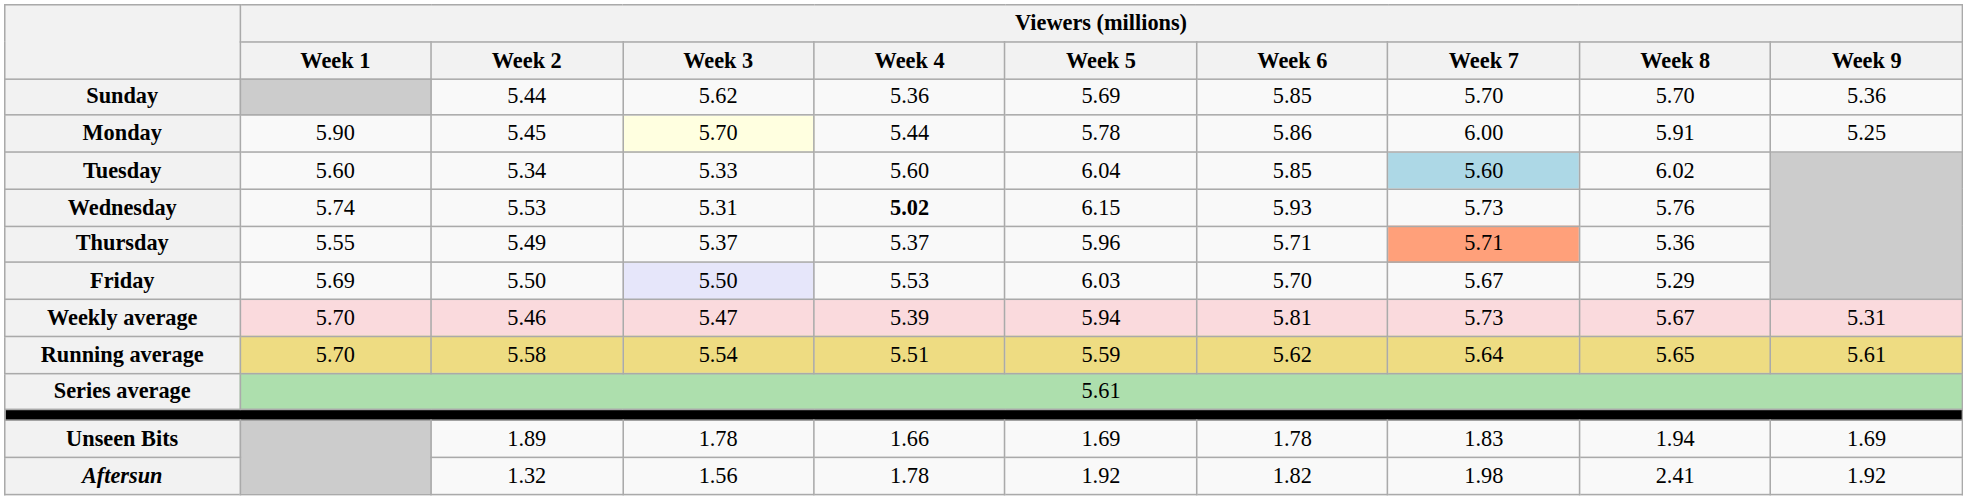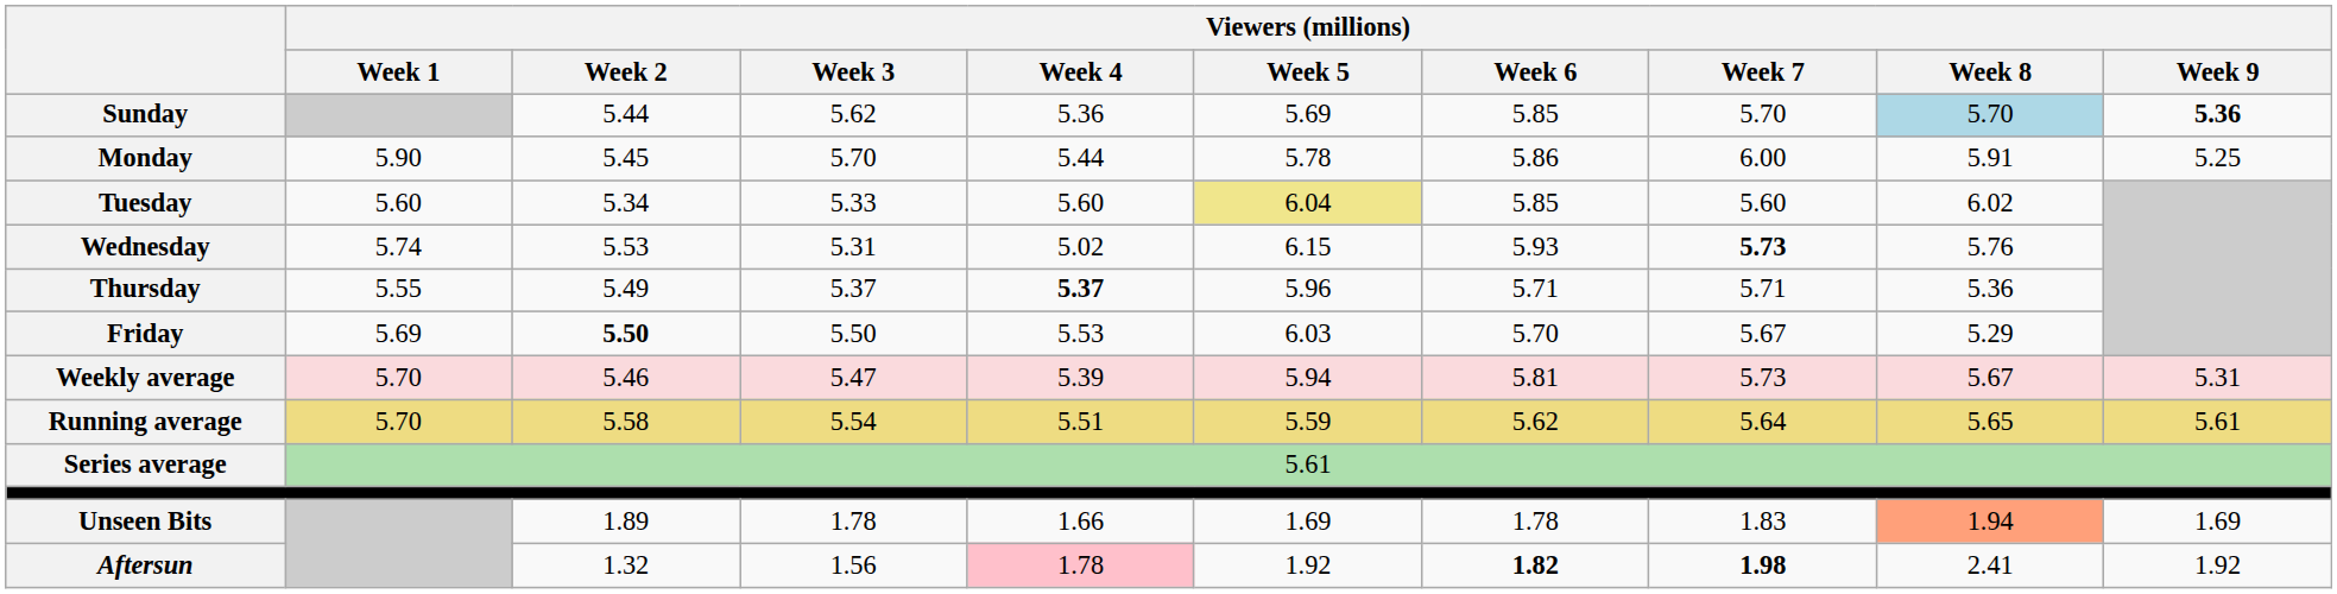Sunday | Viewers (millions) / Week 8: no background -> lightblue background
Sunday | Viewers (millions) / Week 9: normal -> bold
Monday | Viewers (millions) / Week 3: lightyellow background -> no background
Tuesday | Viewers (millions) / Week 5: no background -> khaki background
Tuesday | Viewers (millions) / Week 7: lightblue background -> no background
Wednesday | Viewers (millions) / Week 4: bold -> normal
Wednesday | Viewers (millions) / Week 7: normal -> bold
Thursday | Viewers (millions) / Week 4: normal -> bold
Thursday | Viewers (millions) / Week 7: lightsalmon background -> no background
Friday | Viewers (millions) / Week 2: normal -> bold
Friday | Viewers (millions) / Week 3: lavender background -> no background
Unseen Bits | Viewers (millions) / Week 8: no background -> lightsalmon background
Aftersun | Viewers (millions) / Week 4: no background -> pink background
Aftersun | Viewers (millions) / Week 6: normal -> bold
Aftersun | Viewers (millions) / Week 7: normal -> bold
